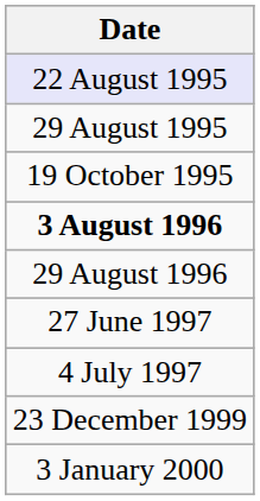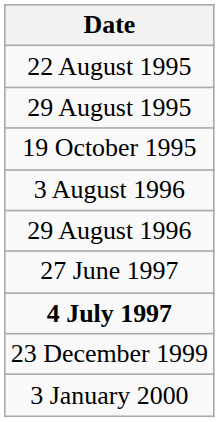row 2 | column 1: lavender background -> no background
row 5 | column 1: bold -> normal
row 8 | column 1: normal -> bold
